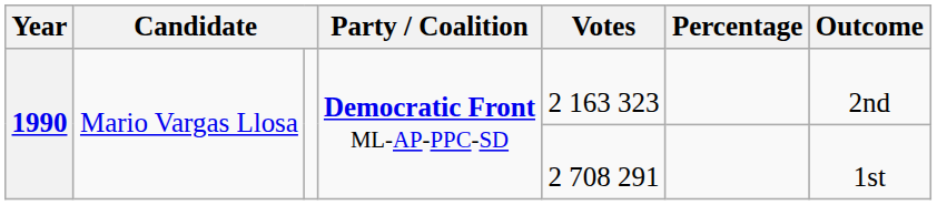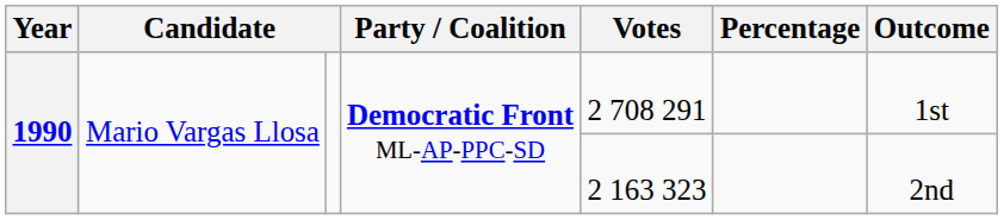row 2 | Votes: 2 163 323 -> 2 708 291
row 2 | Outcome: 2nd -> 1st
row 3 | Votes: 2 708 291 -> 2 163 323
row 3 | Outcome: 1st -> 2nd
